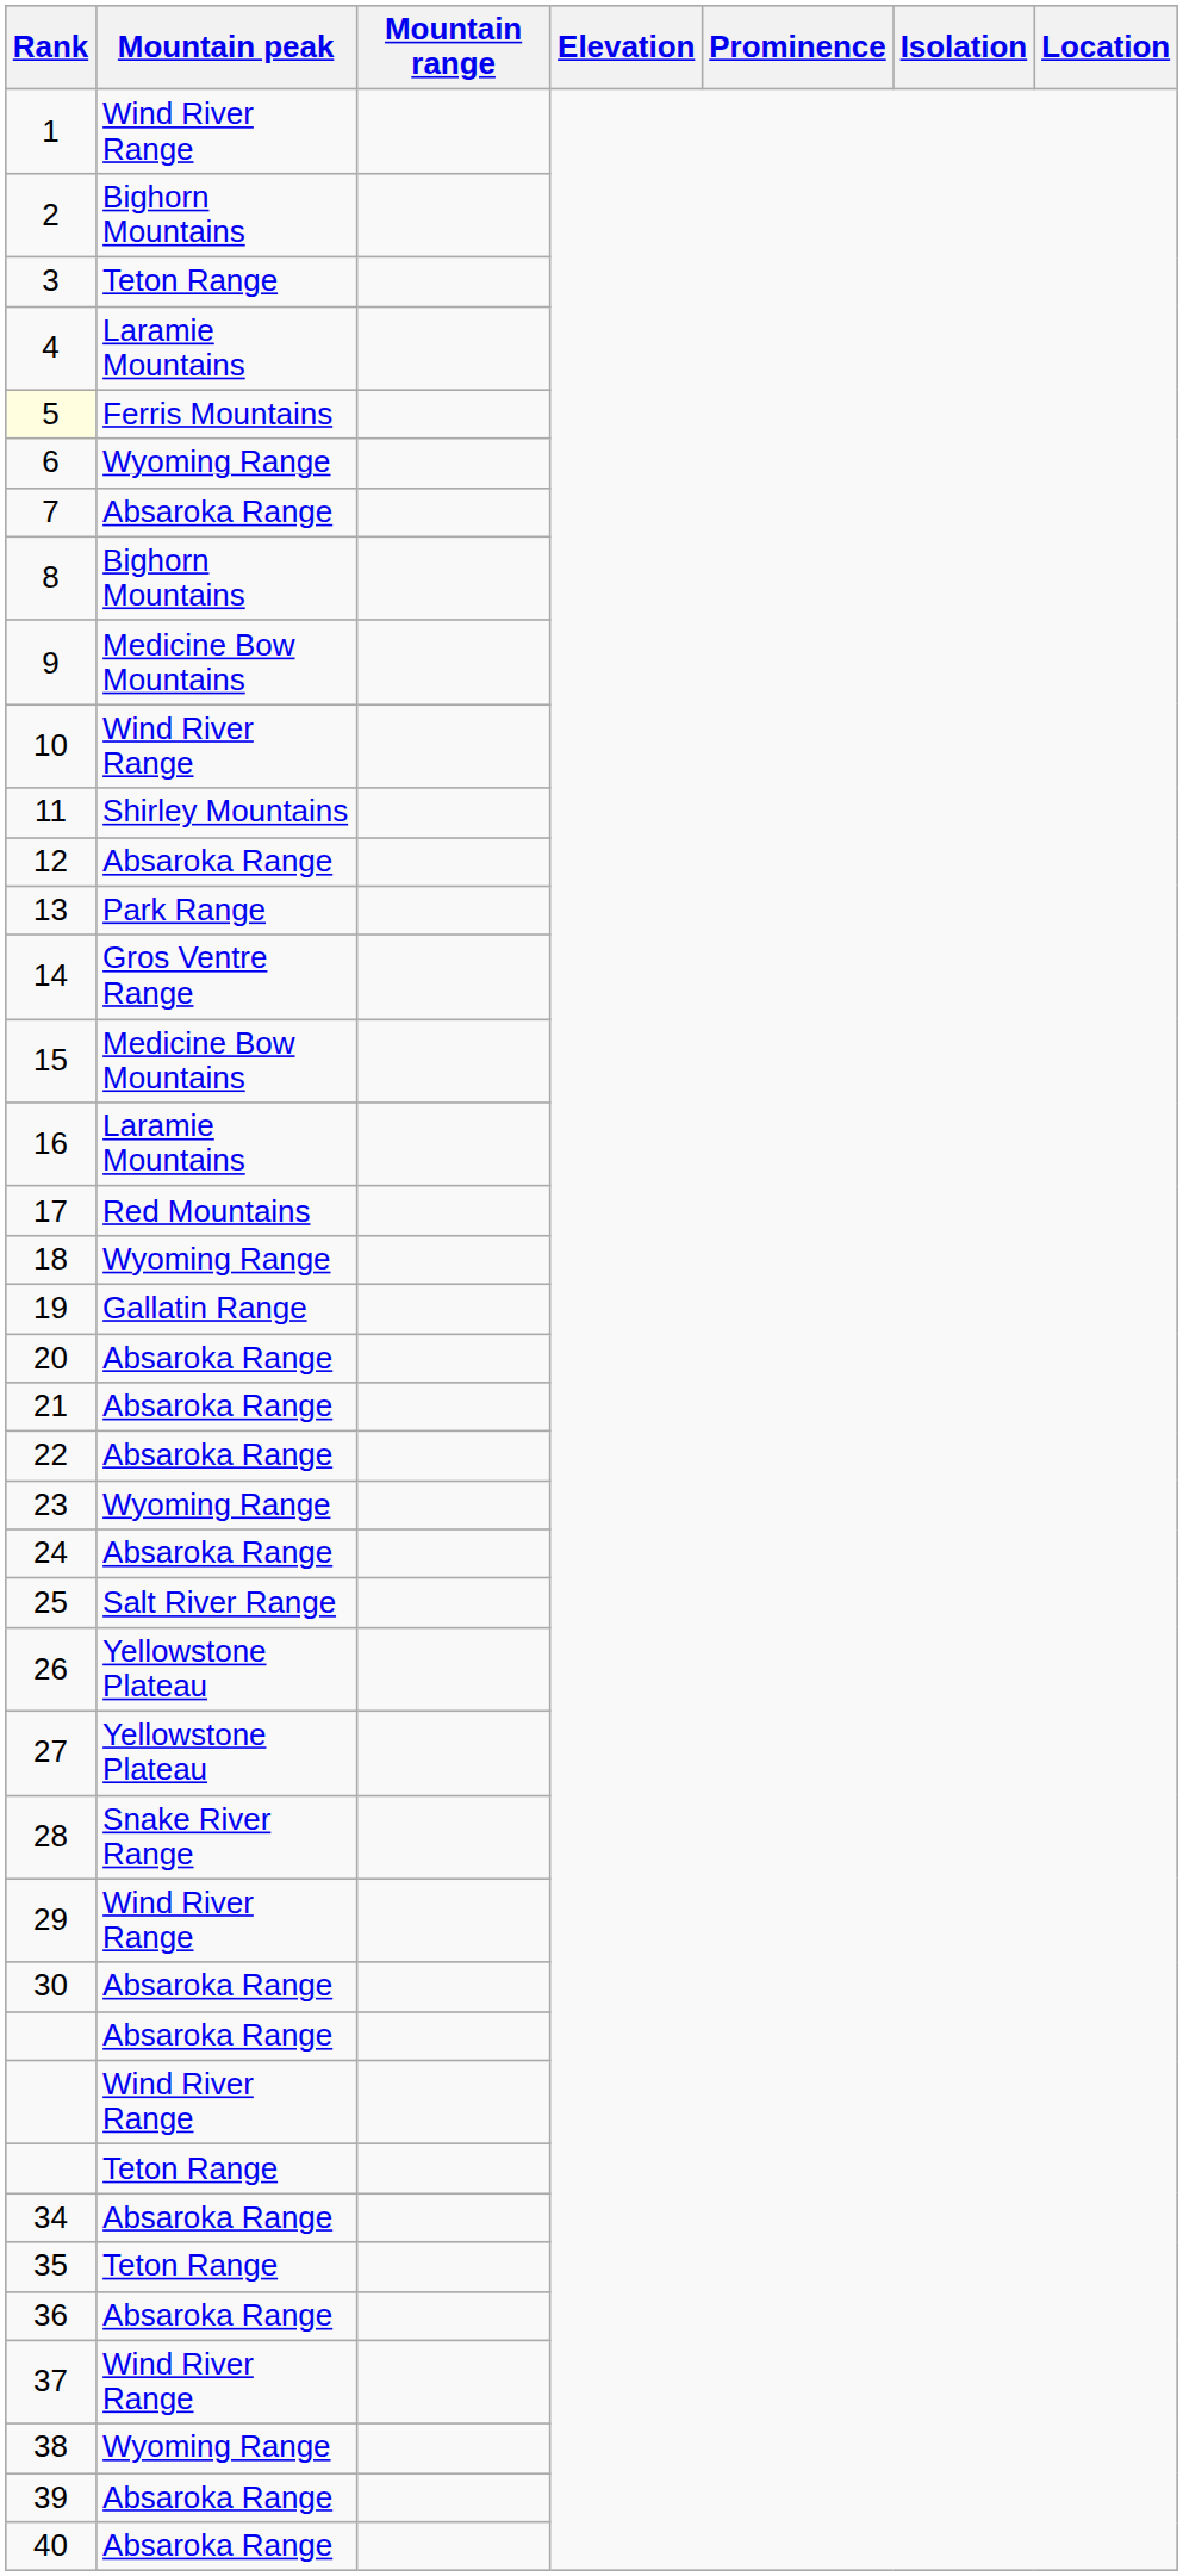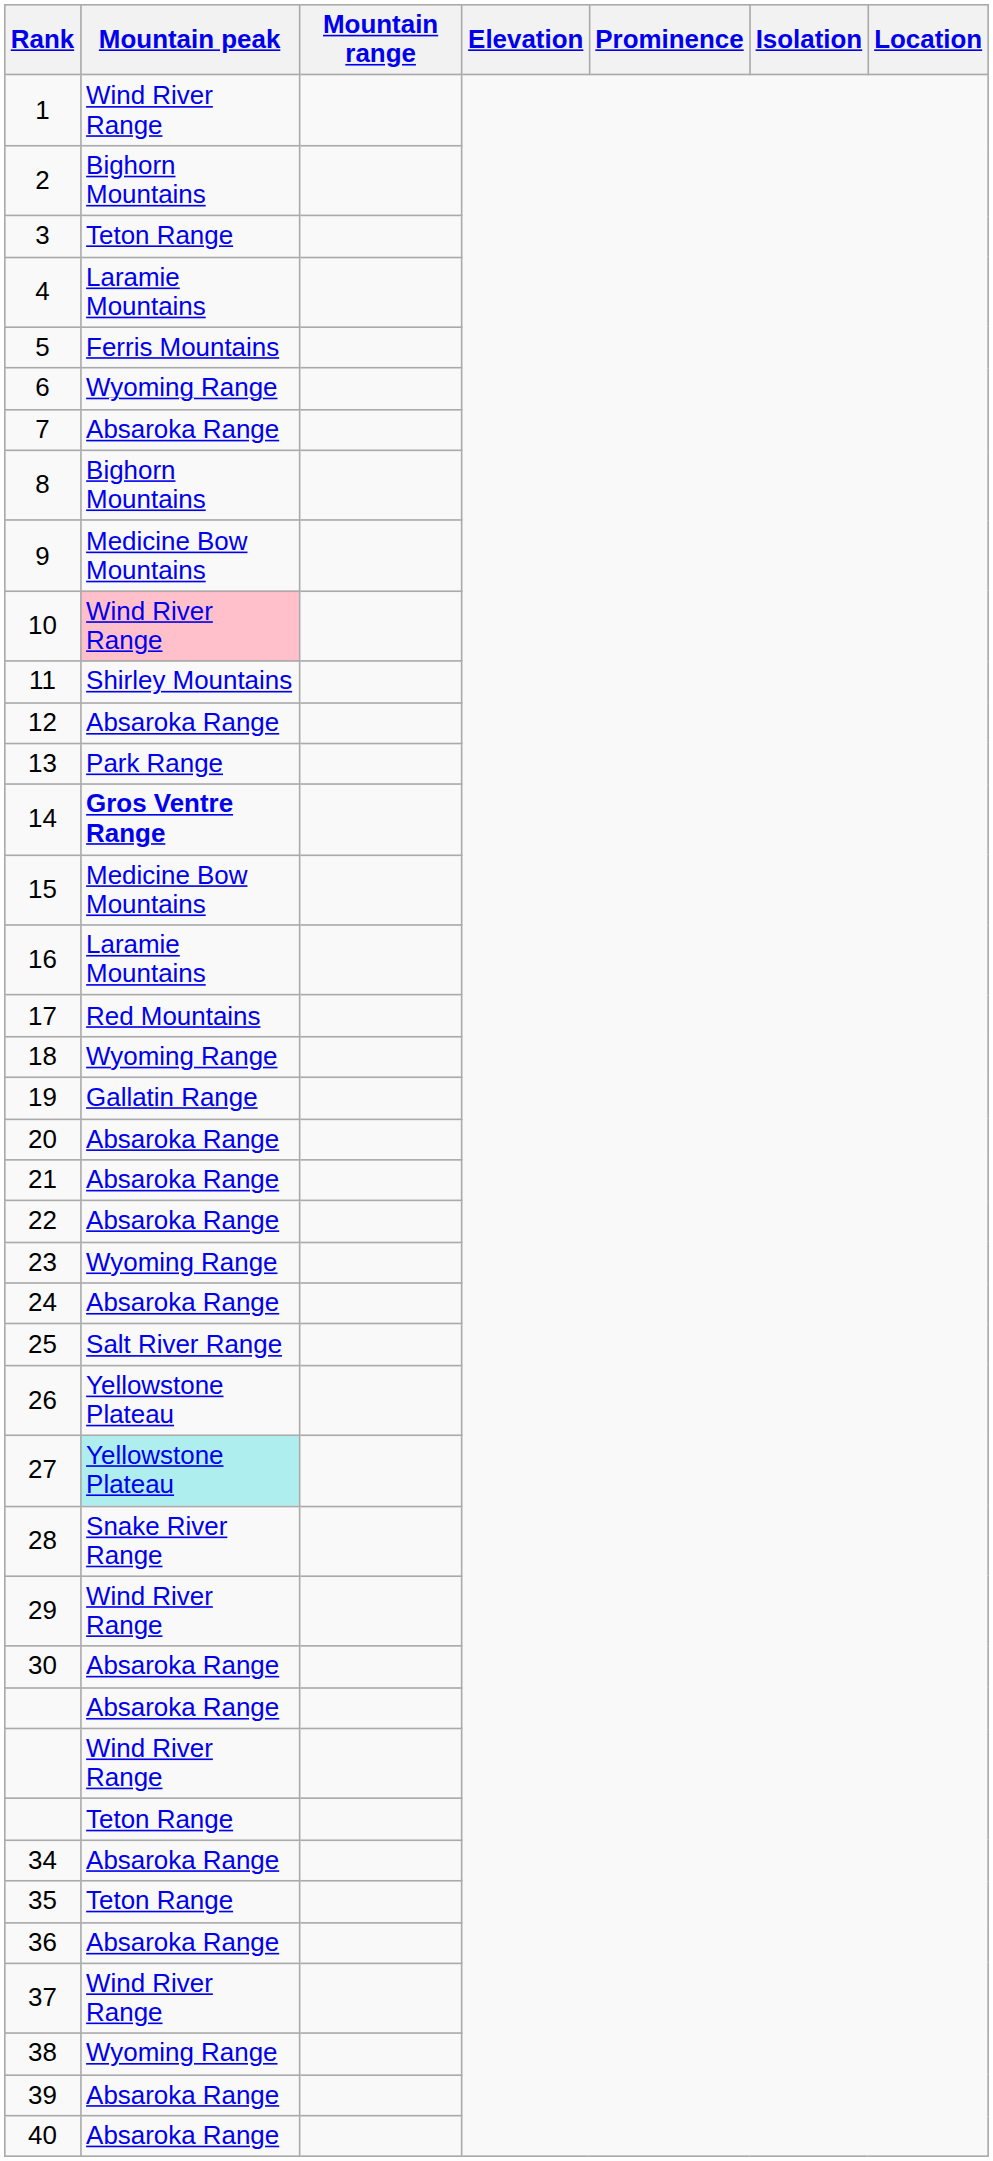5 | Rank: lightyellow background -> no background
10 | Mountain peak: no background -> pink background
14 | Mountain peak: normal -> bold
27 | Mountain peak: no background -> paleturquoise background
